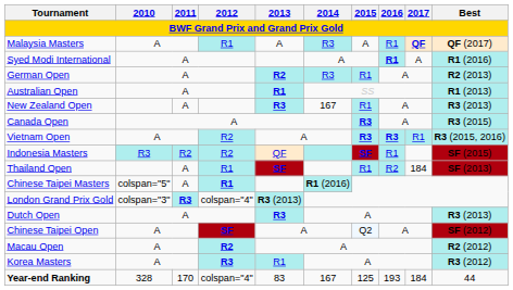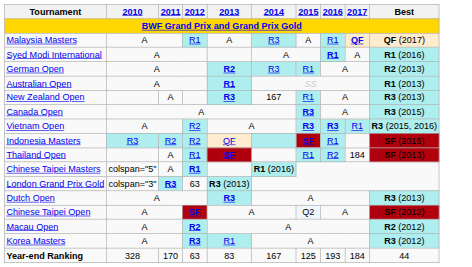London Grand Prix Gold | 2012: colspan="4" -> 63
Year-end Ranking | 2012: colspan="4" -> 63
